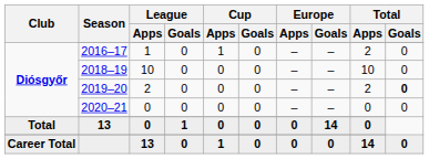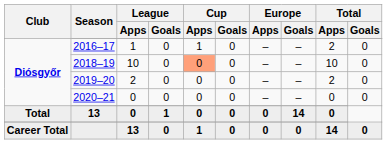2018–19 | Cup / Apps: no background -> lightsalmon background
2019–20 | Total / Goals: bold -> normal
